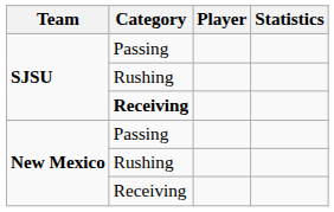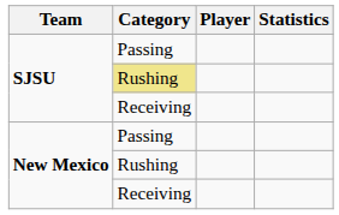SJSU / Rushing | Category: no background -> khaki background
SJSU / Receiving | Category: bold -> normal
